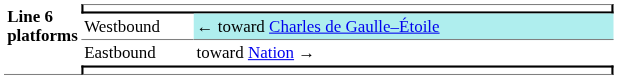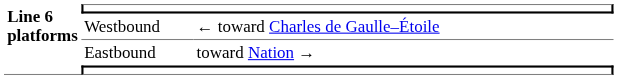Westbound | column 3: paleturquoise background -> no background
